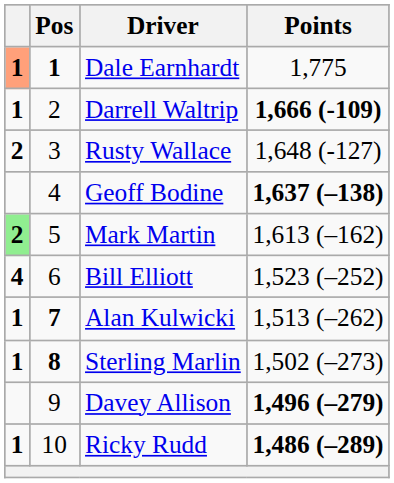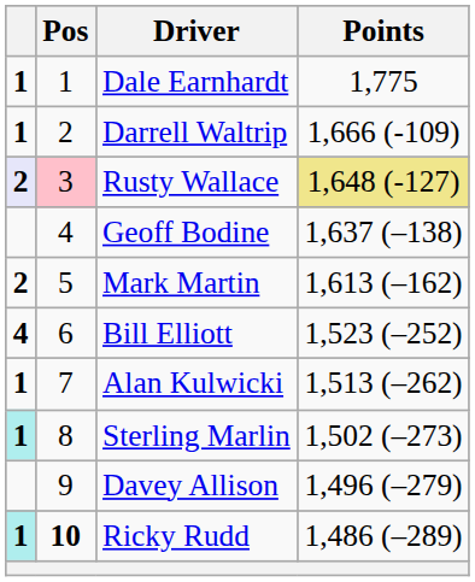Dale Earnhardt | column 1: lightsalmon background -> no background
Dale Earnhardt | Pos: bold -> normal
Darrell Waltrip | Points: bold -> normal
Rusty Wallace | column 1: no background -> lavender background
Rusty Wallace | Pos: no background -> pink background
Rusty Wallace | Points: no background -> khaki background
Geoff Bodine | Points: bold -> normal
Mark Martin | column 1: lightgreen background -> no background
Alan Kulwicki | Pos: bold -> normal
Sterling Marlin | column 1: no background -> paleturquoise background
Sterling Marlin | Pos: bold -> normal
Davey Allison | Points: bold -> normal
Ricky Rudd | column 1: no background -> paleturquoise background
Ricky Rudd | Pos: normal -> bold
Ricky Rudd | Points: bold -> normal
